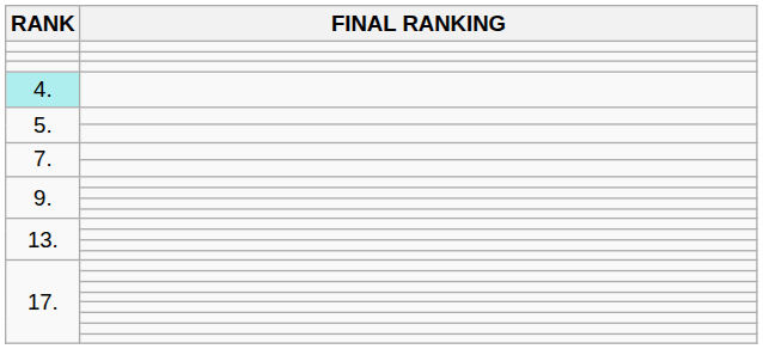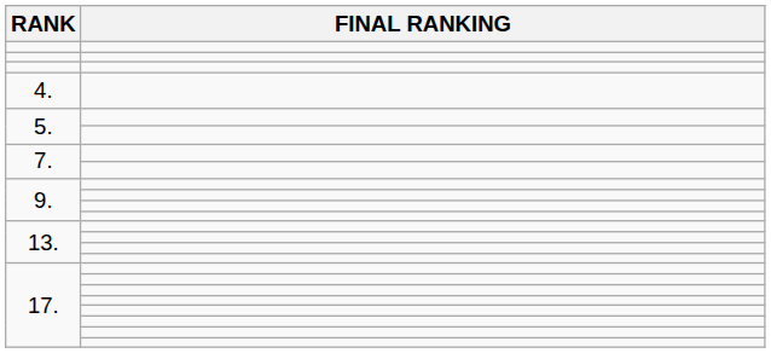row 5 | RANK: paleturquoise background -> no background
